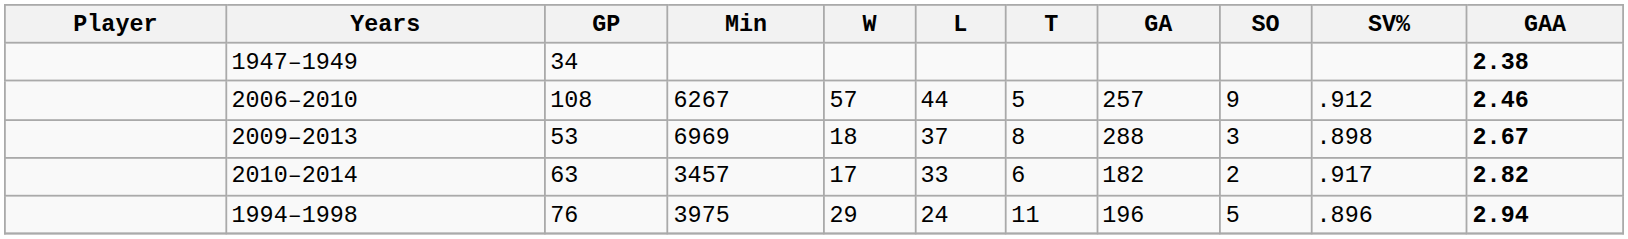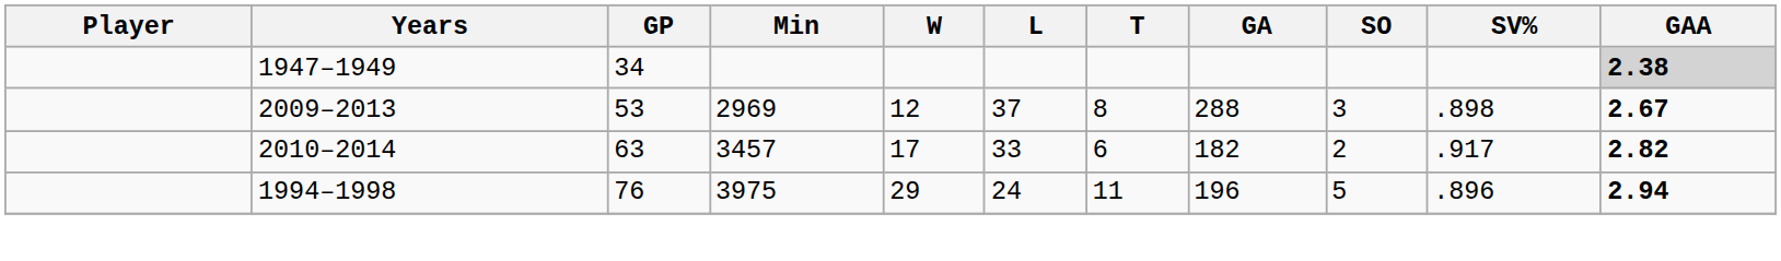1947–1949 | GAA: no background -> lightgrey background
- row: 2006–2010 | 108 | 6267 | 57 | 44 | 5 | 257 | 9 | .912 | 2.46
2009–2013 | Min: 6969 -> 2969
2009–2013 | W: 18 -> 12
